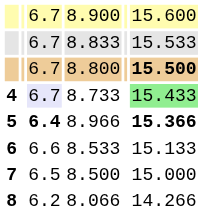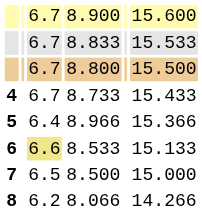8.800 | column 4: bold -> normal
8.733 | column 2: lavender background -> no background
8.733 | column 4: lightgreen background -> no background
8.966 | column 2: bold -> normal
8.966 | column 4: bold -> normal
8.533 | column 2: no background -> khaki background
